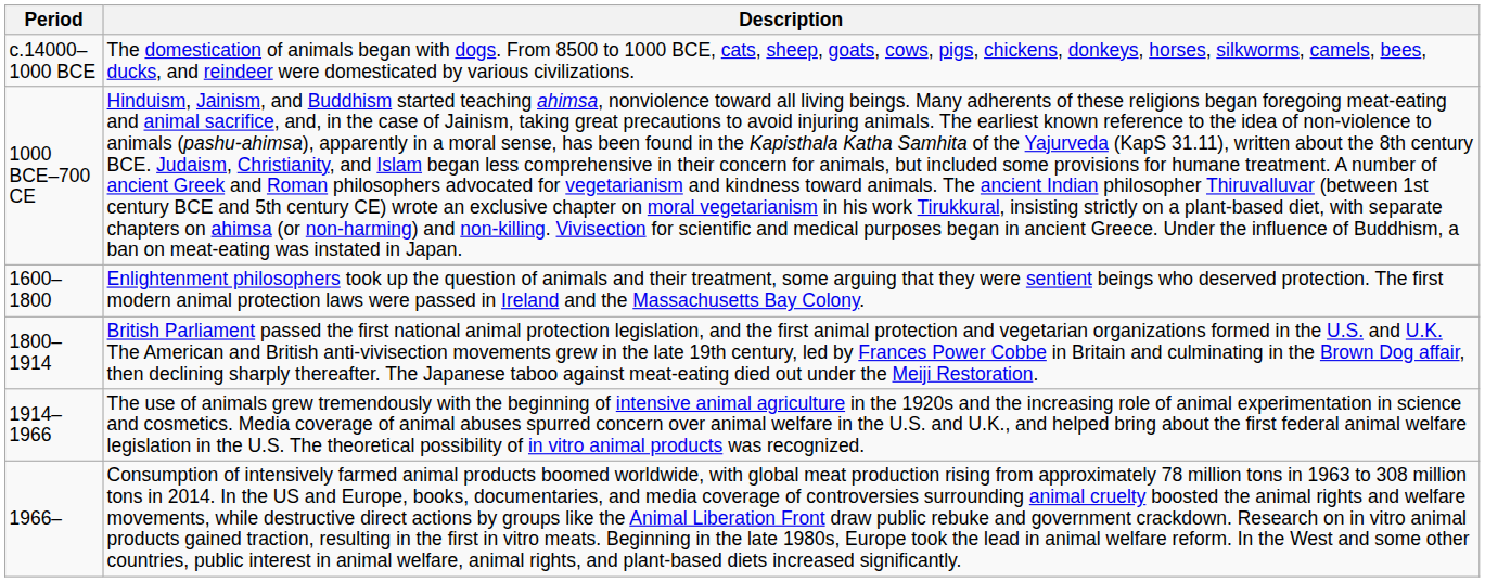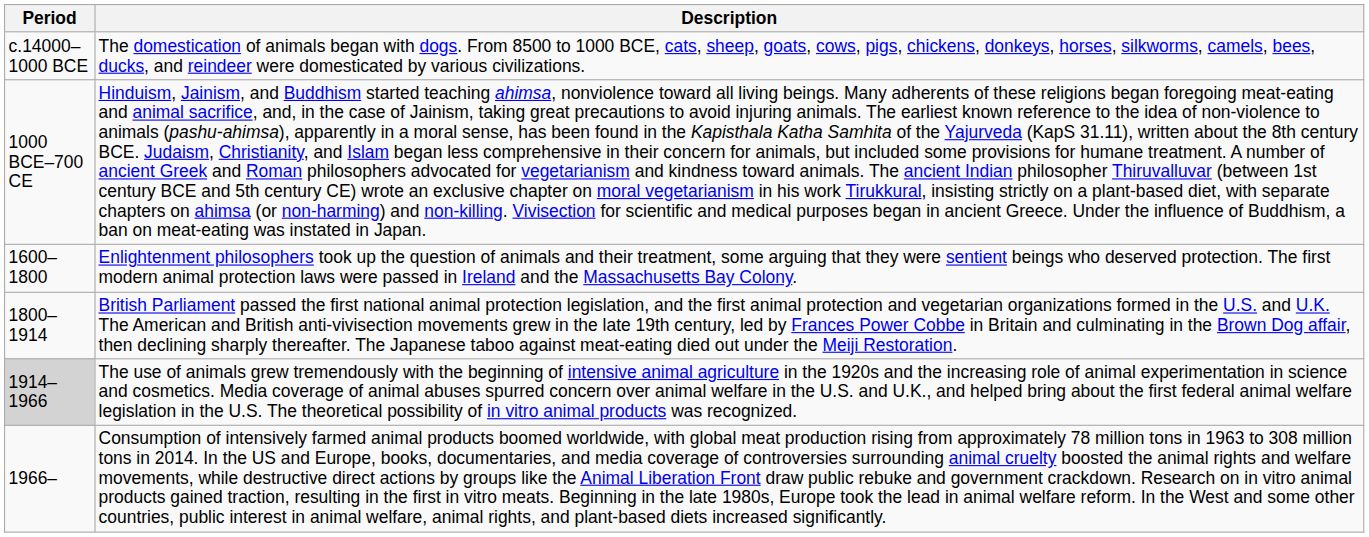row 6 | Period: no background -> lightgrey background
